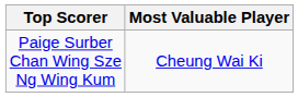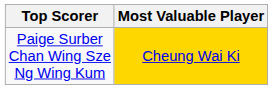Paige Surber Chan Wing Sze Ng Wing Kum | Most Valuable Player: no background -> gold background
